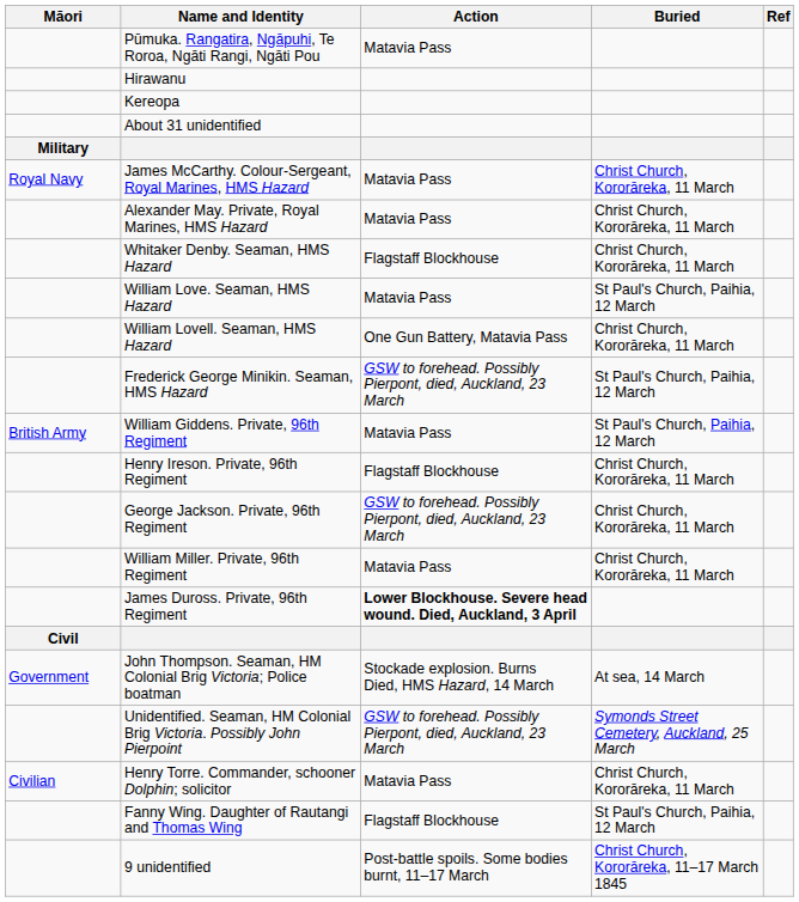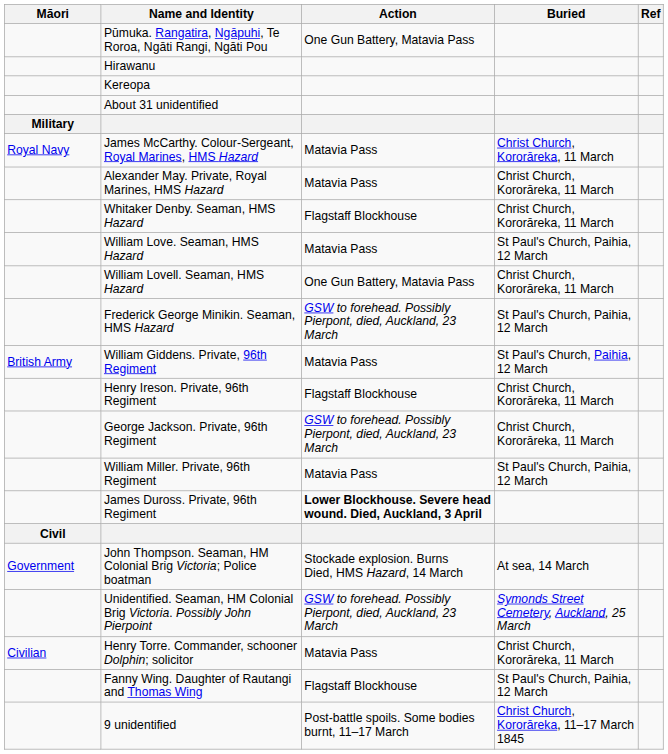Pūmuka. Rangatira, Ngāpuhi, Te Roroa, Ngāti Rangi, Ngāti Pou | Action: Matavia Pass -> One Gun Battery, Matavia Pass
William Miller. Private, 96th Regiment | Buried: Christ Church, Kororāreka, 11 March -> St Paul's Church, Paihia, 12 March
